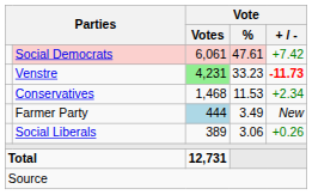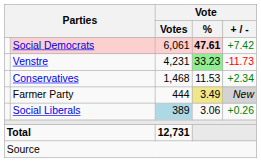Social Democrats | Vote / %: normal -> bold
Venstre | Vote / Votes: lightgreen background -> no background
Venstre | Vote / %: no background -> lightgreen background
Venstre | Vote / + / -: bold -> normal
Farmer Party | Vote / Votes: lightblue background -> no background
Farmer Party | Vote / %: no background -> khaki background
Farmer Party | Vote / + / -: no background -> lightgrey background
Social Liberals | Vote / Votes: no background -> lightblue background
